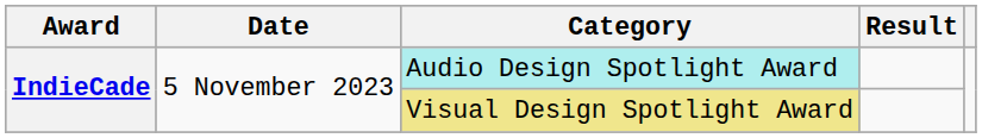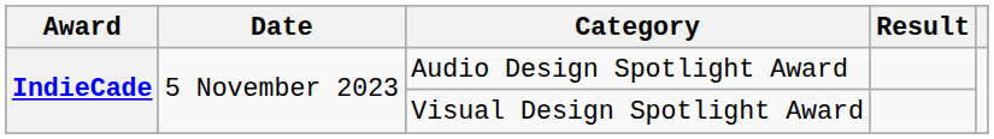Audio Design Spotlight Award | Category: paleturquoise background -> no background
Visual Design Spotlight Award | Category: khaki background -> no background
